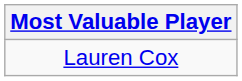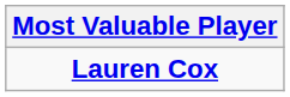row 2 | column 1: normal -> bold
